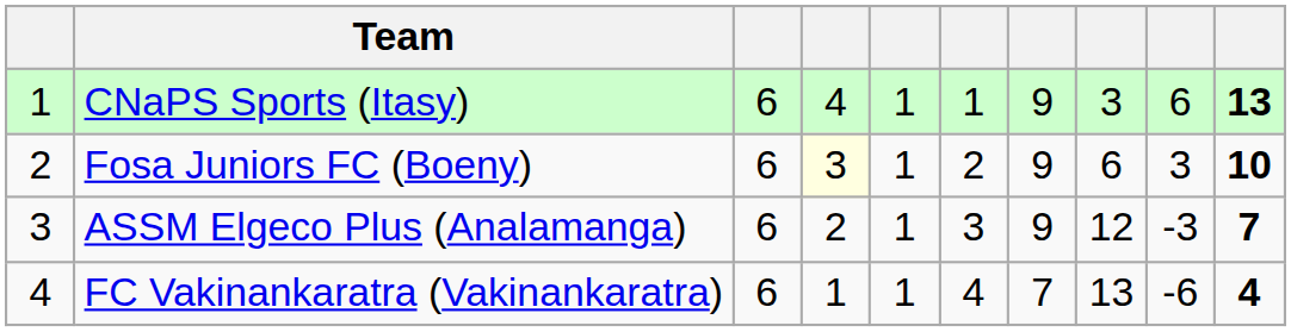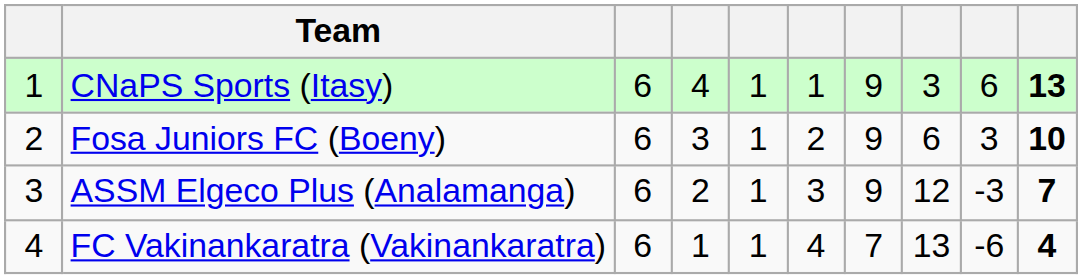Fosa Juniors FC (Boeny) | column 4: lightyellow background -> no background
